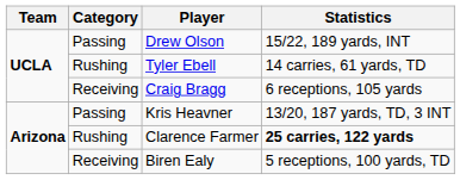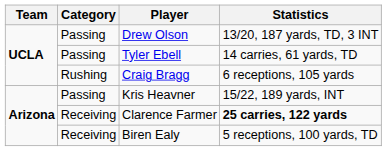Drew Olson | Statistics: 15/22, 189 yards, INT -> 13/20, 187 yards, TD, 3 INT
Tyler Ebell | Category: Rushing -> Passing
Craig Bragg | Category: Receiving -> Rushing
Kris Heavner | Statistics: 13/20, 187 yards, TD, 3 INT -> 15/22, 189 yards, INT
Clarence Farmer | Category: Rushing -> Receiving
